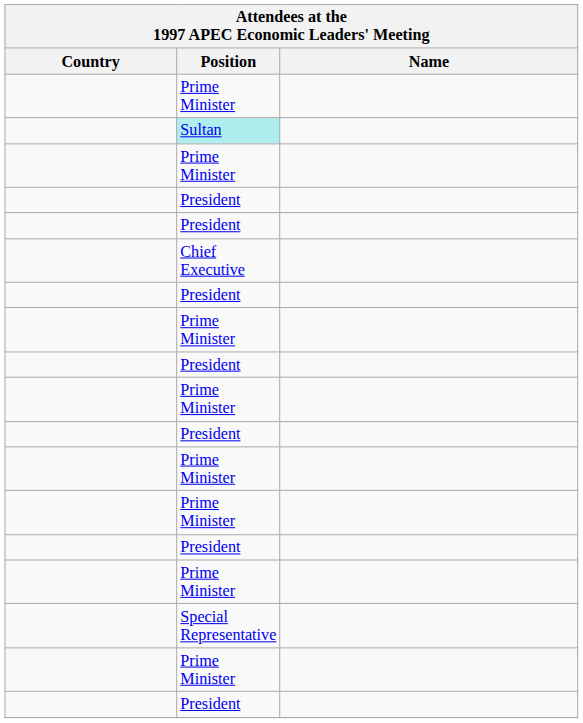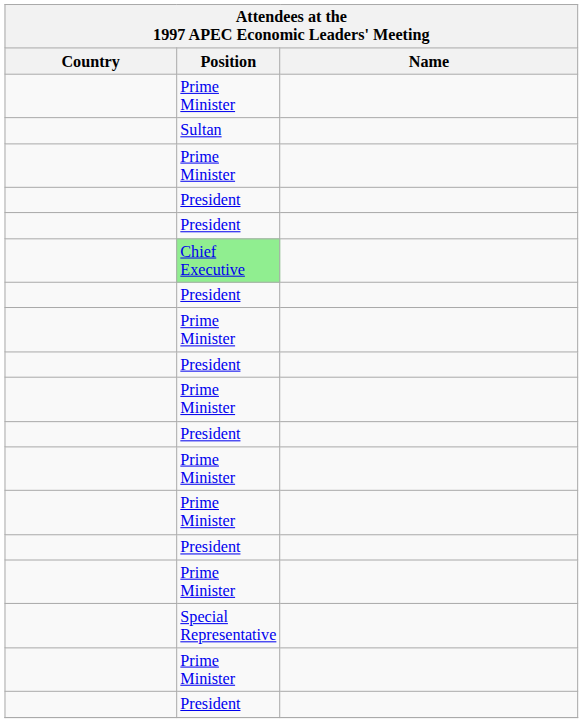Sultan | Position: paleturquoise background -> no background
Chief Executive | Position: no background -> lightgreen background
